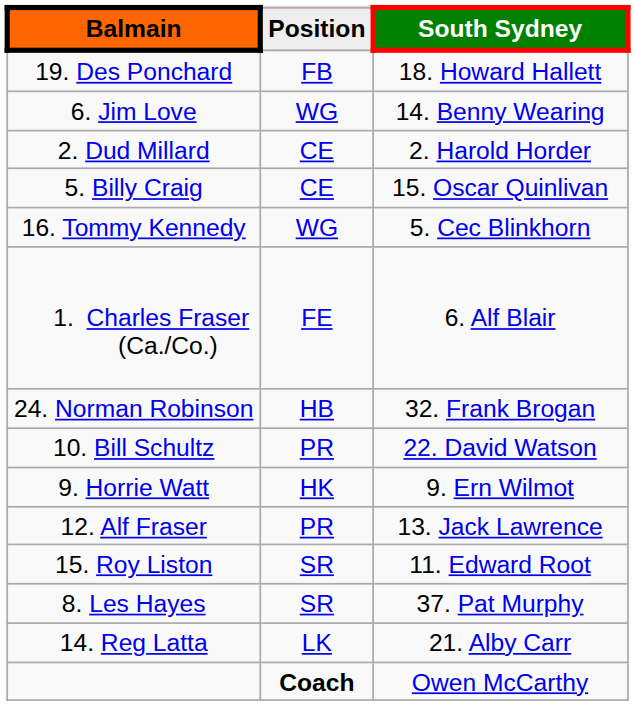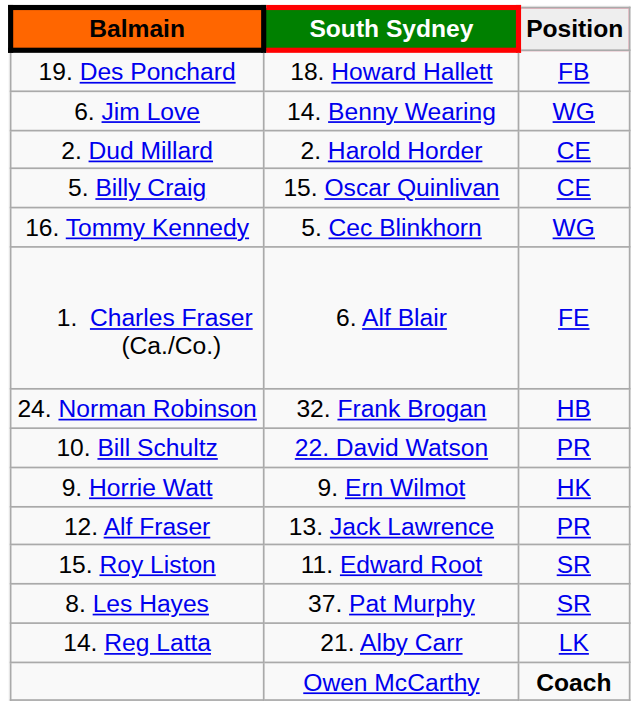columns swapped: Position <-> South Sydney
